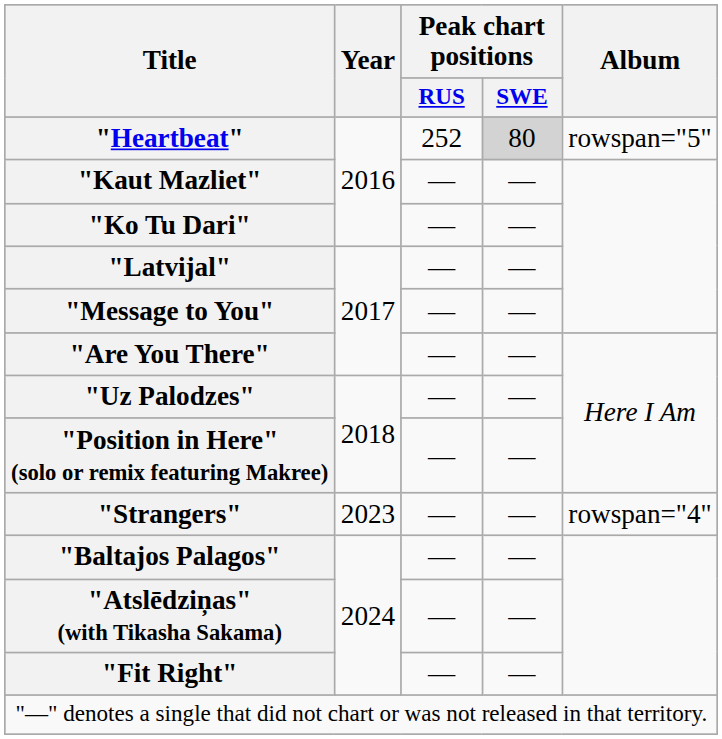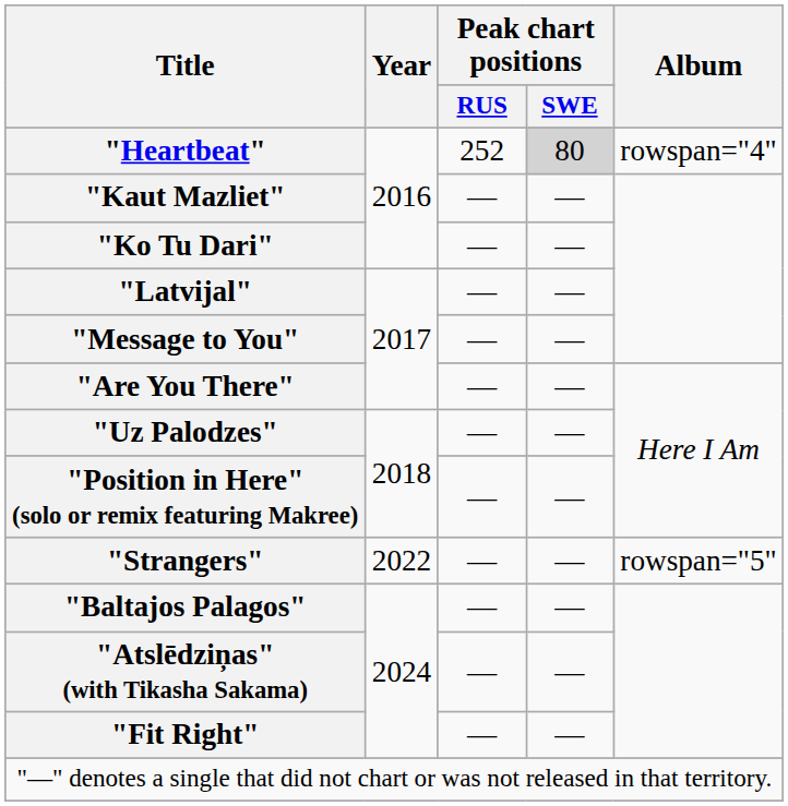"Heartbeat" | Album: rowspan="5" -> rowspan="4"
"Strangers" | Year: 2023 -> 2022
"Strangers" | Album: rowspan="4" -> rowspan="5"
